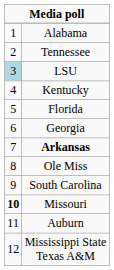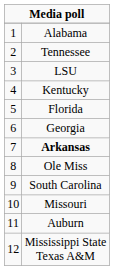LSU | column 1: lightblue background -> no background
Missouri | column 1: bold -> normal
